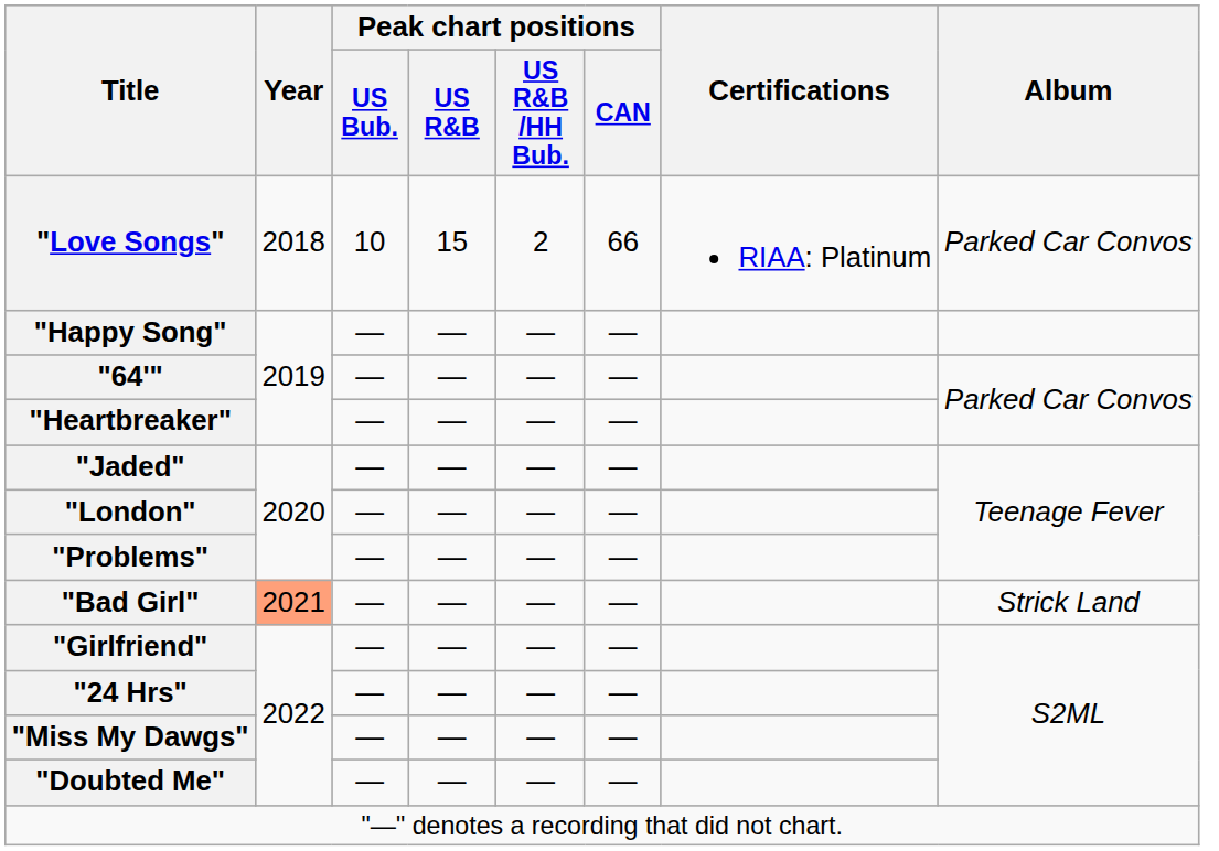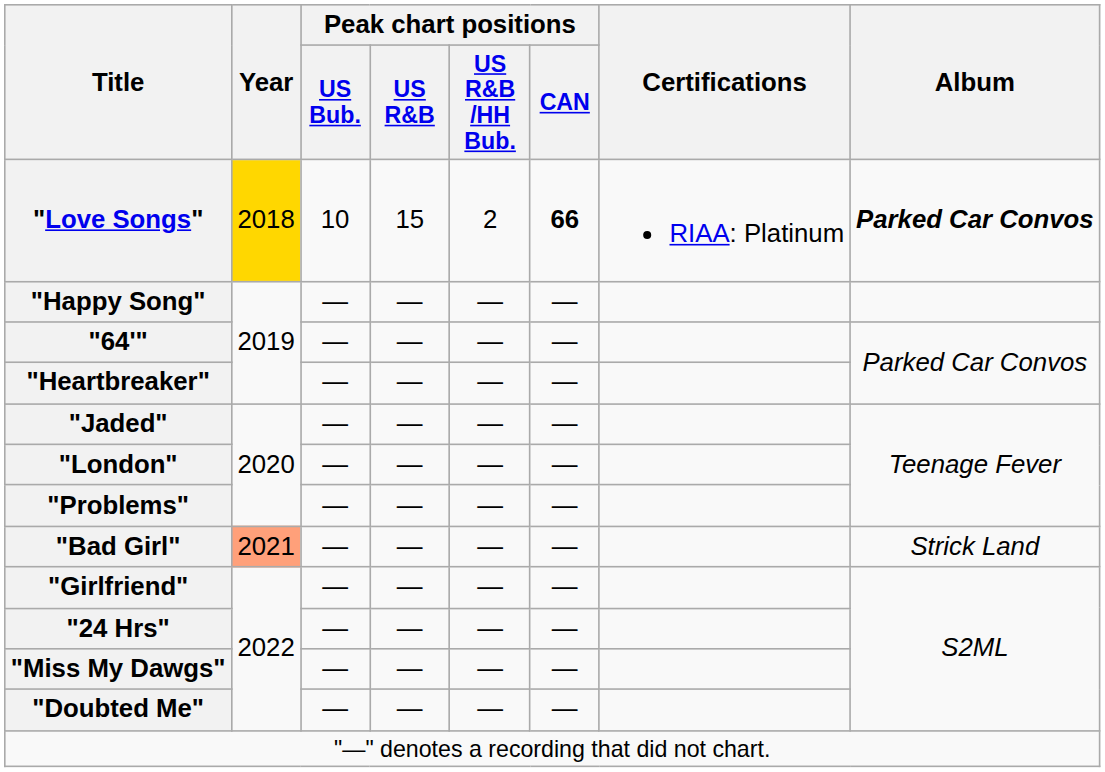"Love Songs" | Year: no background -> gold background
"Love Songs" | Peak chart positions / CAN: normal -> bold
"Love Songs" | Album: normal -> bold
